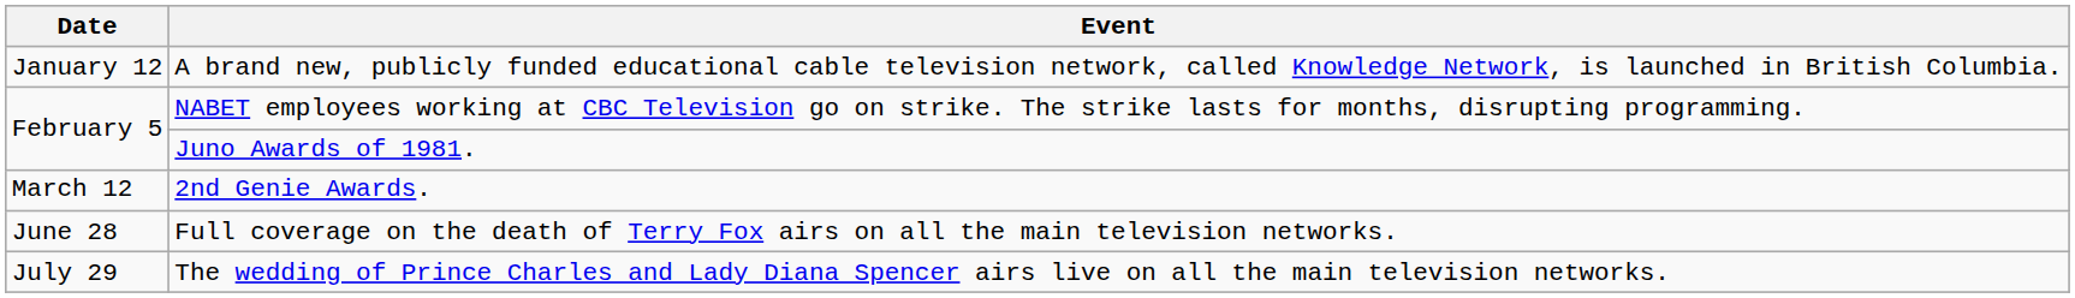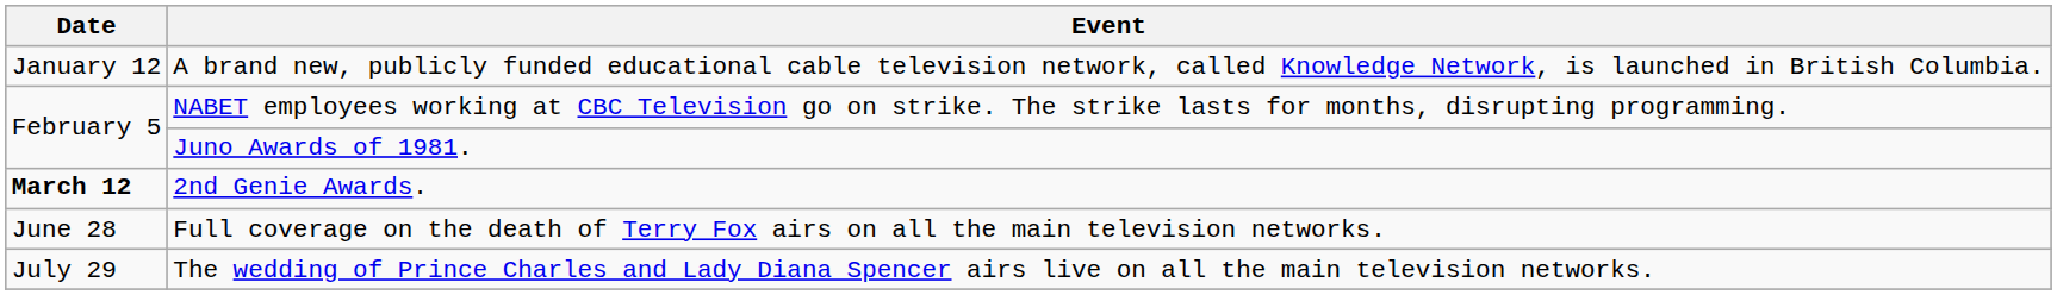2nd Genie Awards. | Date: normal -> bold
